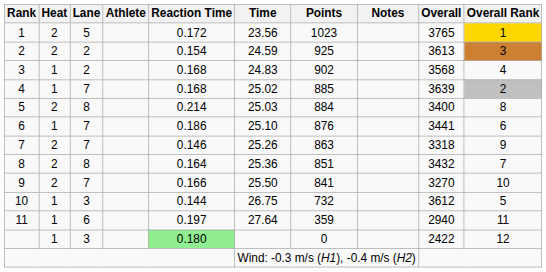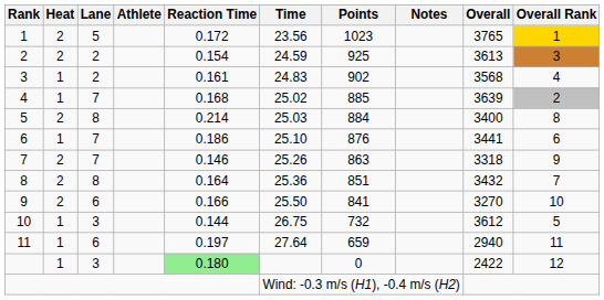row 4 | Reaction Time: 0.168 -> 0.161
row 10 | Lane: 7 -> 6
row 12 | Points: 359 -> 659
